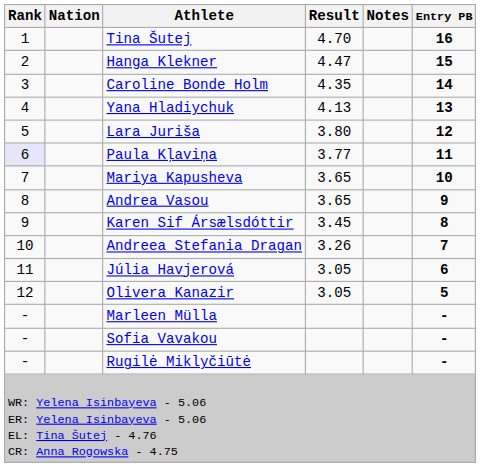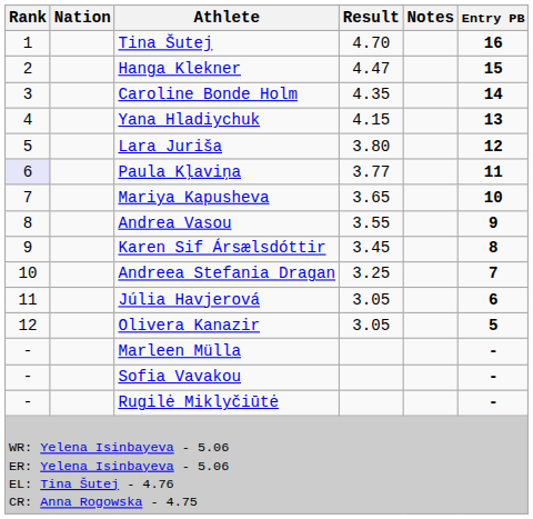Yana Hladiychuk | Result: 4.13 -> 4.15
Andrea Vasou | Result: 3.65 -> 3.55
Andreea Stefania Dragan | Result: 3.26 -> 3.25
